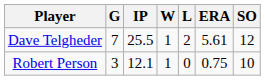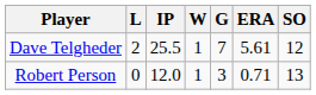columns swapped: G <-> L
Robert Person | IP: 12.1 -> 12.0
Robert Person | ERA: 0.75 -> 0.71
Robert Person | SO: 10 -> 13
